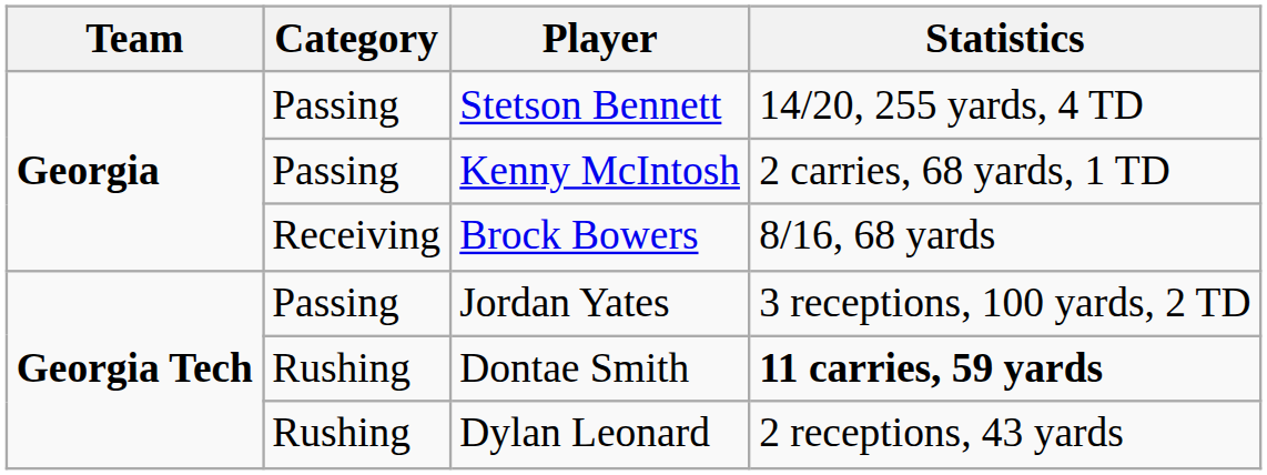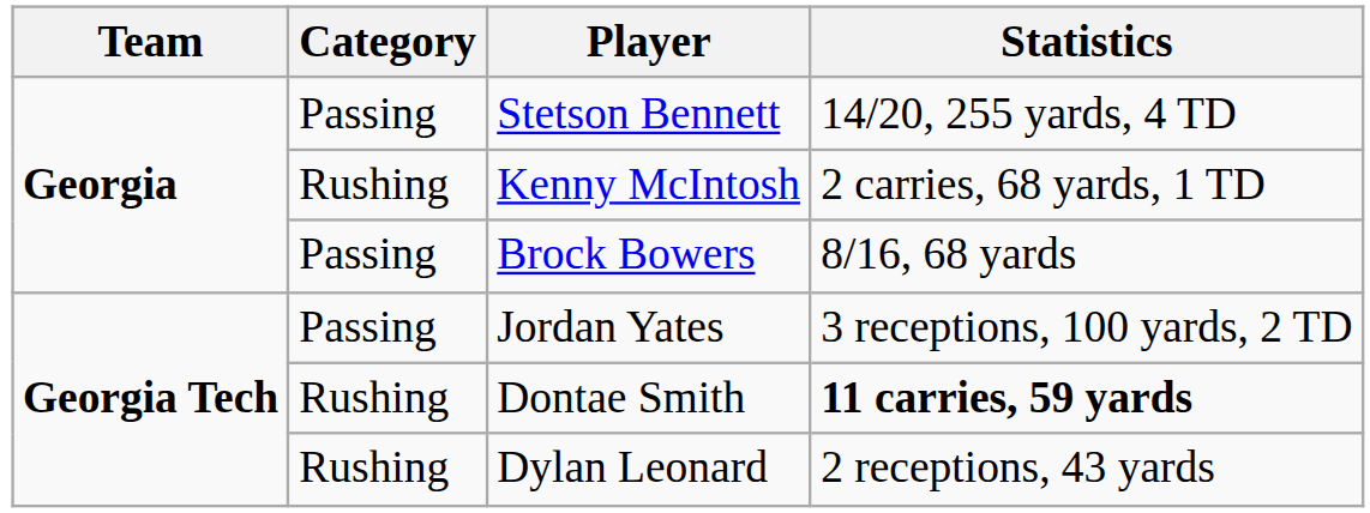Kenny McIntosh | Category: Passing -> Rushing
Brock Bowers | Category: Receiving -> Passing
